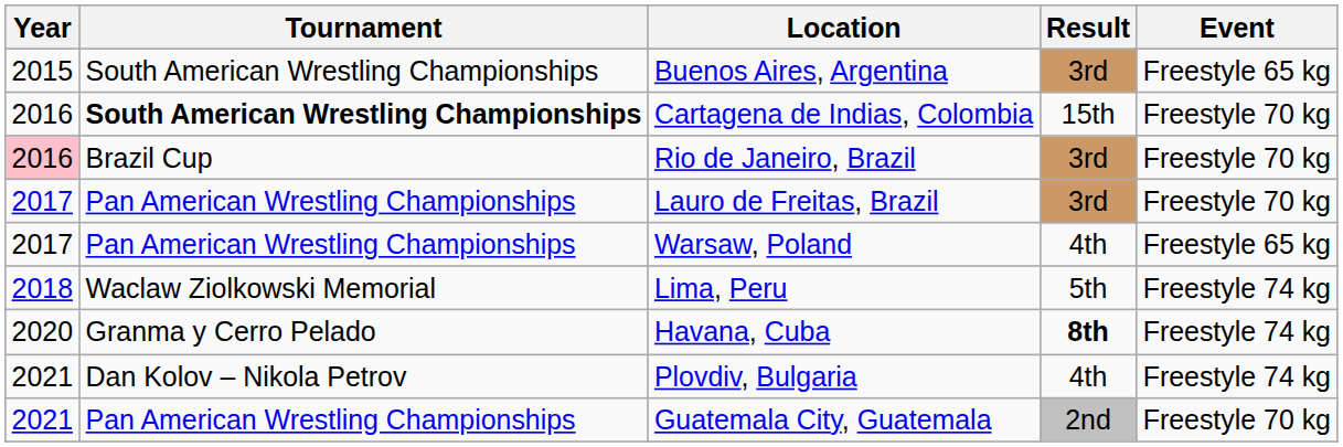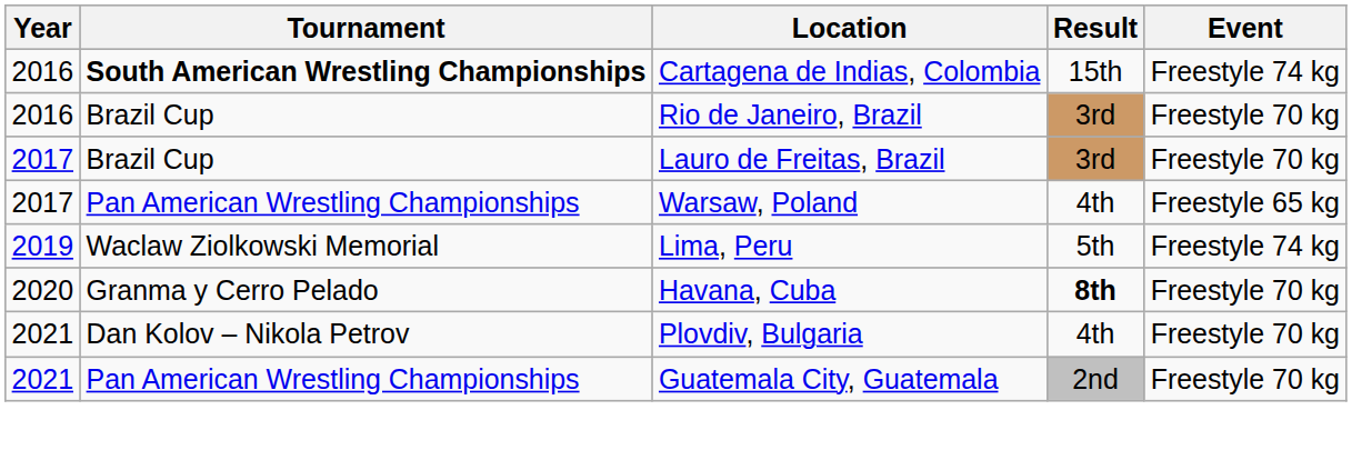- row: 2015 | South American Wrestling Championships | Buenos Aires, Argentina | 3rd | Freestyle 65 kg
Cartagena de Indias, Colombia | Event: Freestyle 70 kg -> Freestyle 74 kg
Rio de Janeiro, Brazil | Year: pink background -> no background
Lauro de Freitas, Brazil | Tournament: Pan American Wrestling Championships -> Brazil Cup
Lima, Peru | Year: 2018 -> 2019
Havana, Cuba | Event: Freestyle 74 kg -> Freestyle 70 kg
Plovdiv, Bulgaria | Event: Freestyle 74 kg -> Freestyle 70 kg
